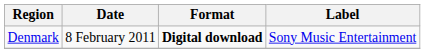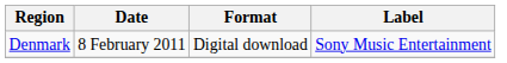Denmark | Format: bold -> normal
